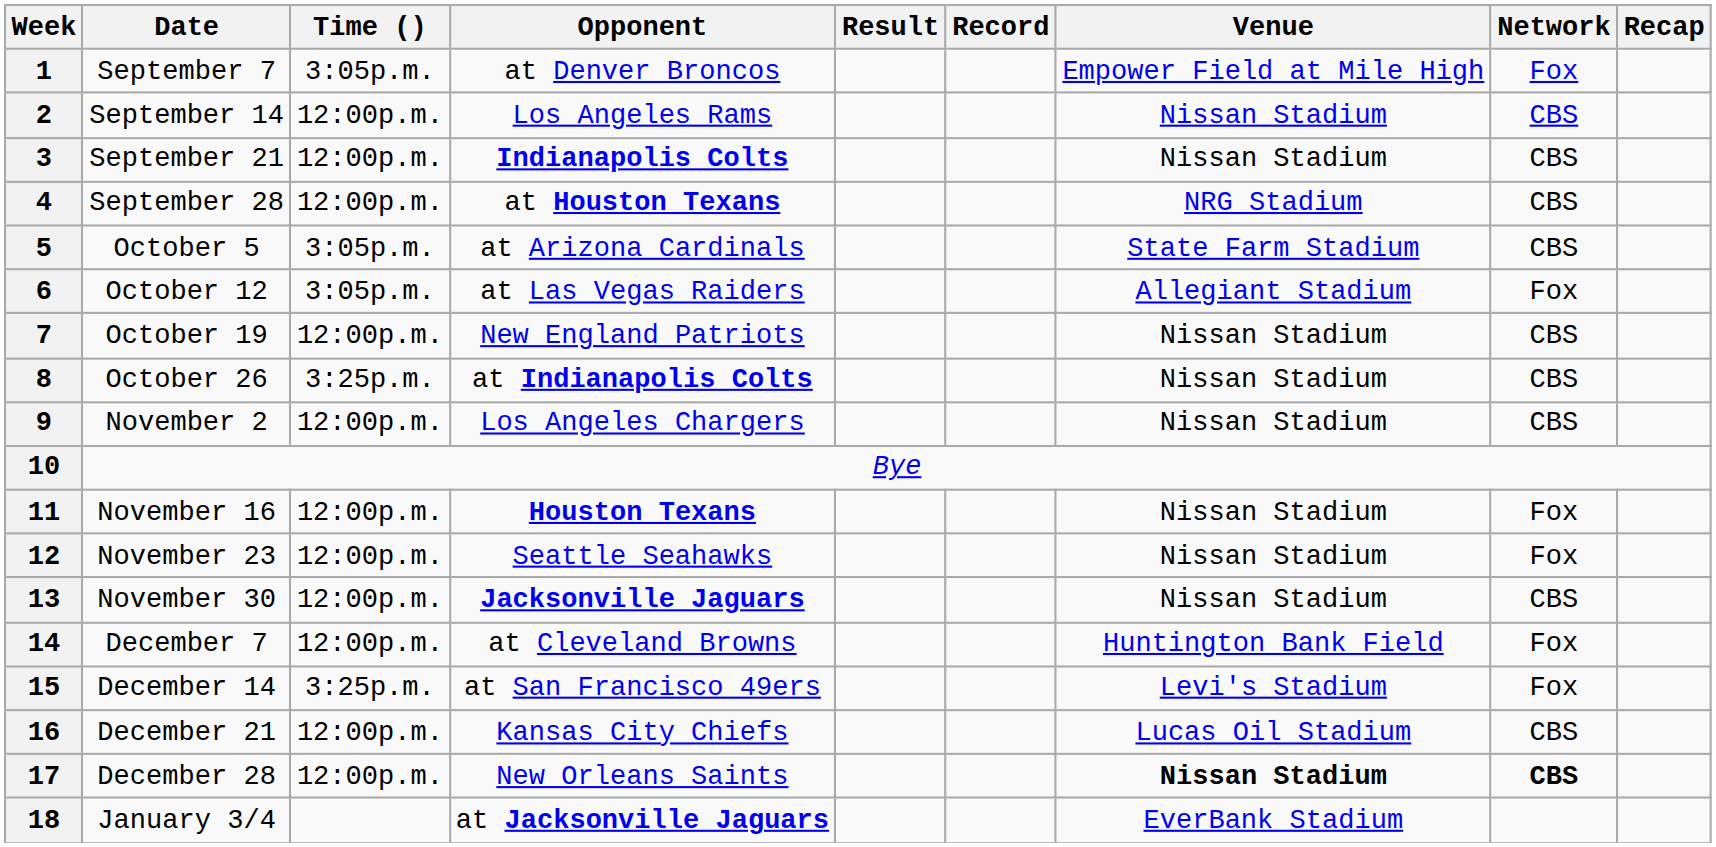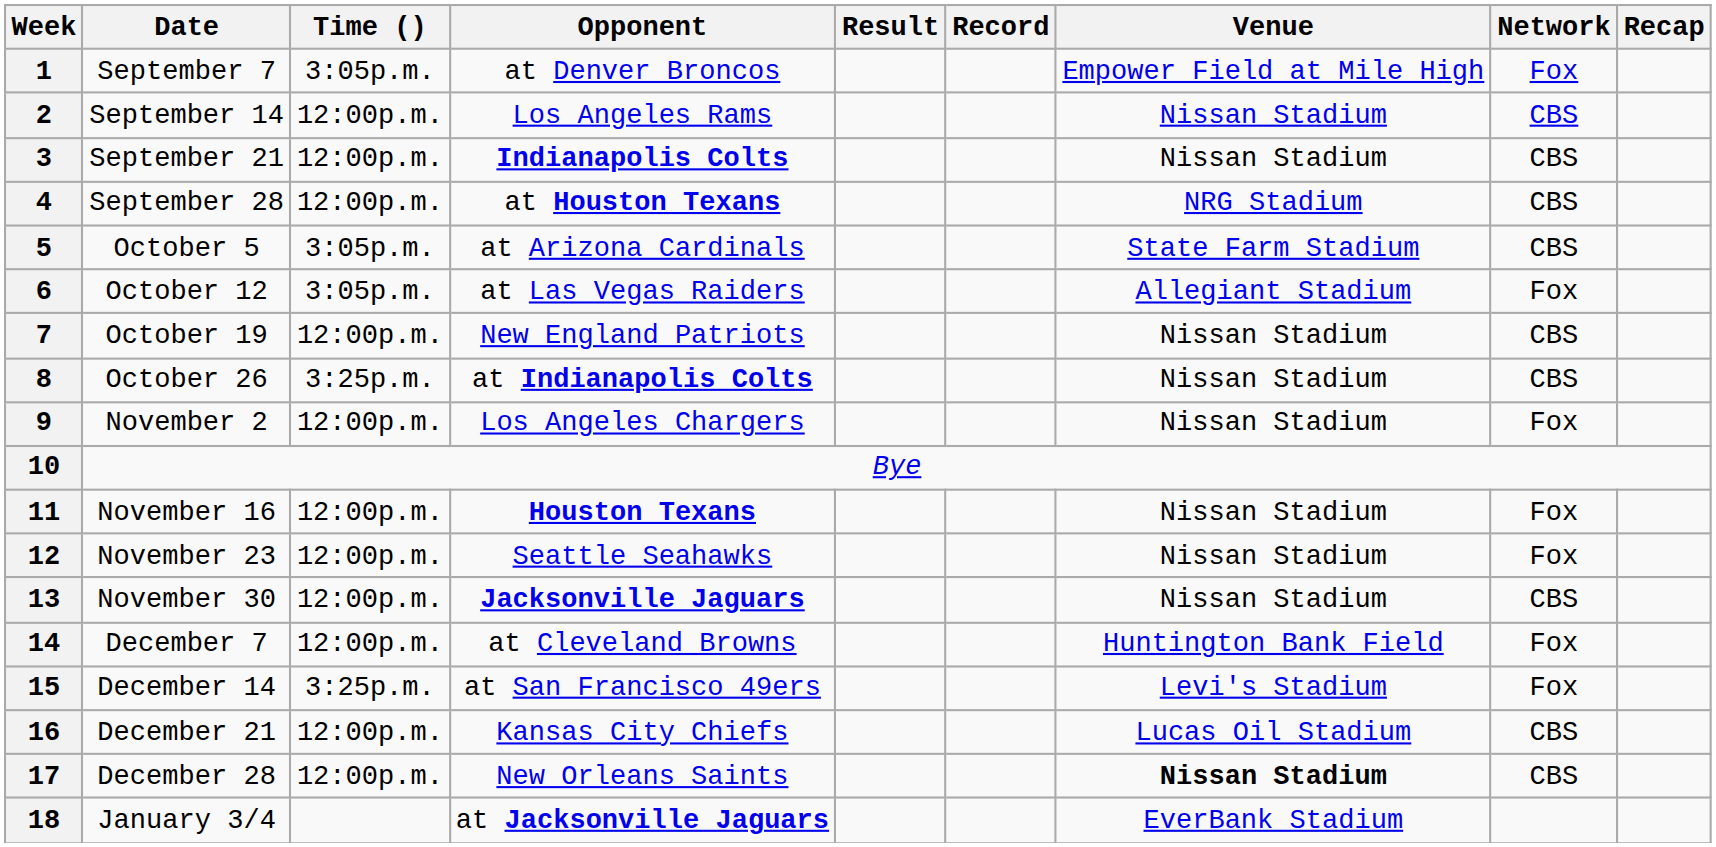9 | Network: CBS -> Fox
17 | Network: bold -> normal
